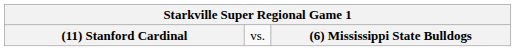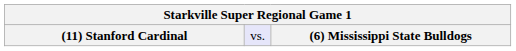(11) Stanford Cardinal | column 2: no background -> lavender background
